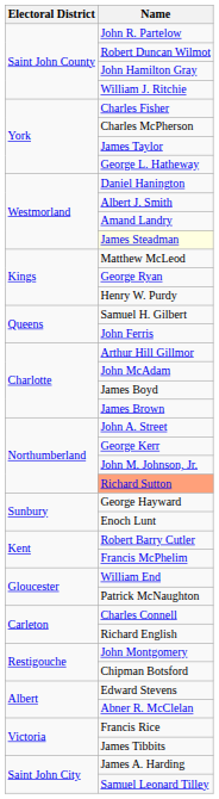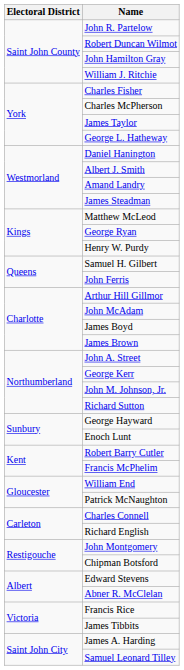James Steadman | Name: lightyellow background -> no background
Richard Sutton | Name: lightsalmon background -> no background
